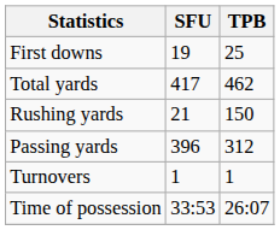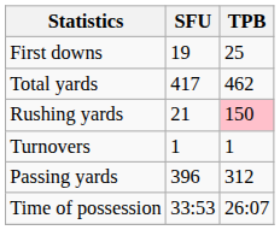Rushing yards | TPB: no background -> pink background
rows swapped: Passing yards <-> Turnovers
